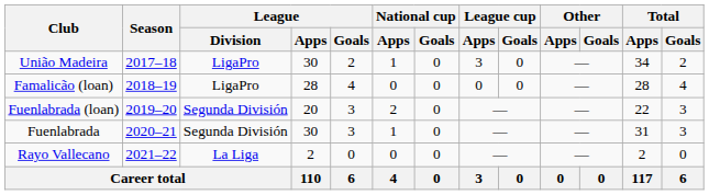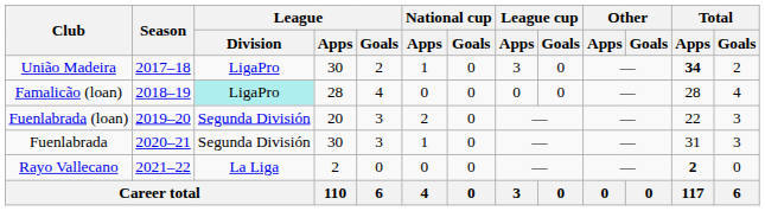União Madeira | Total / Apps: normal -> bold
Famalicão (loan) | League / Division: no background -> paleturquoise background
Rayo Vallecano | Total / Apps: normal -> bold
